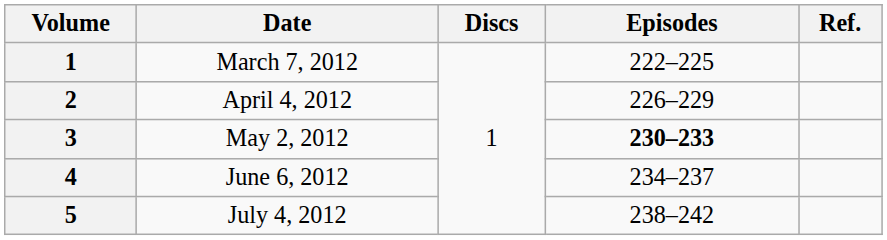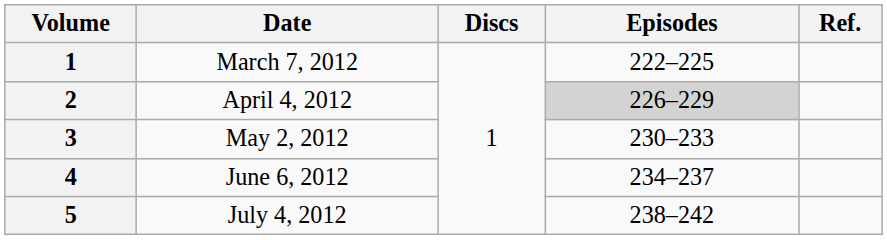April 4, 2012 | Episodes: no background -> lightgrey background
May 2, 2012 | Episodes: bold -> normal
